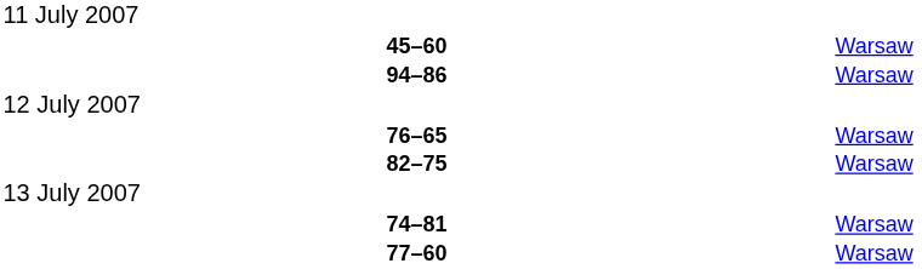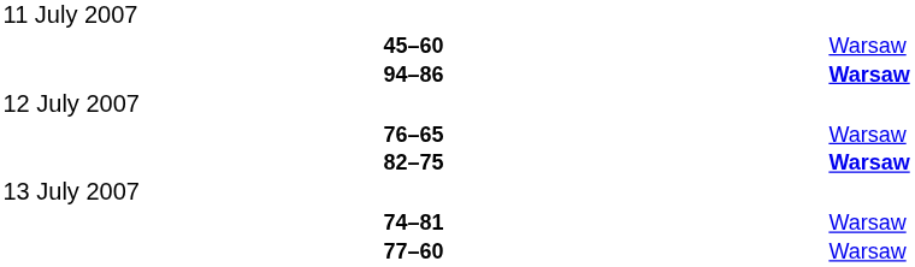94–86 | column 3: normal -> bold
82–75 | column 3: normal -> bold
